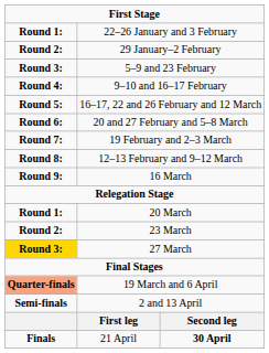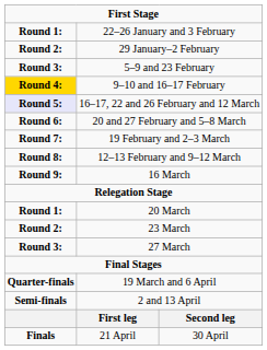9–10 and 16–17 February | column 1: no background -> gold background
16–17, 22 and 26 February and 12 March | column 1: no background -> lavender background
27 March | column 1: gold background -> no background
19 March and 6 April | column 1: lightsalmon background -> no background
21 April | column 3: bold -> normal
